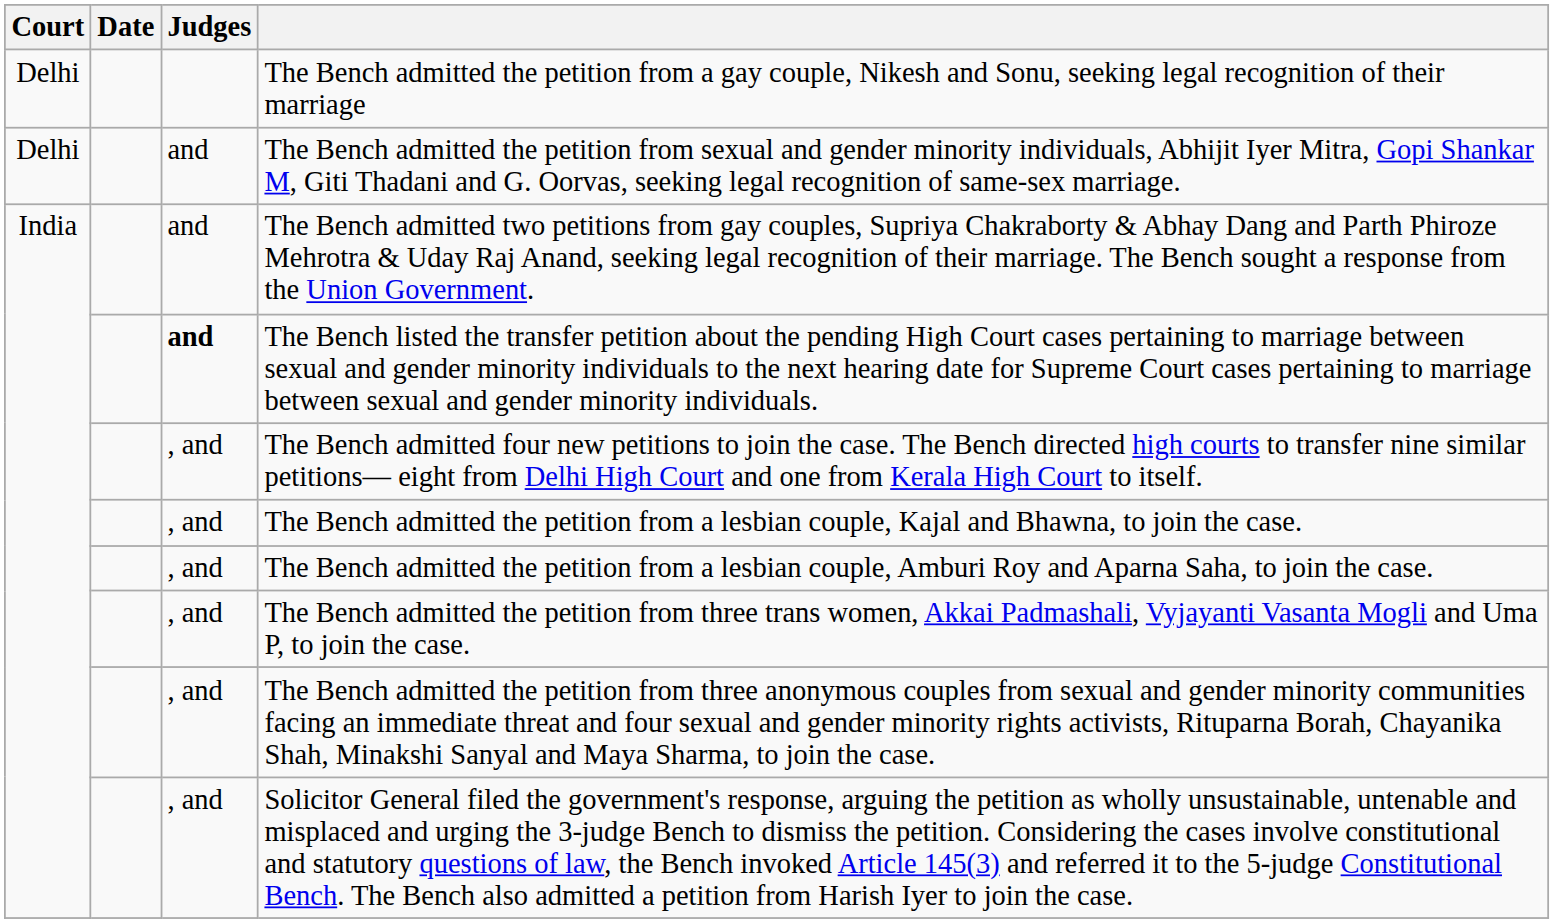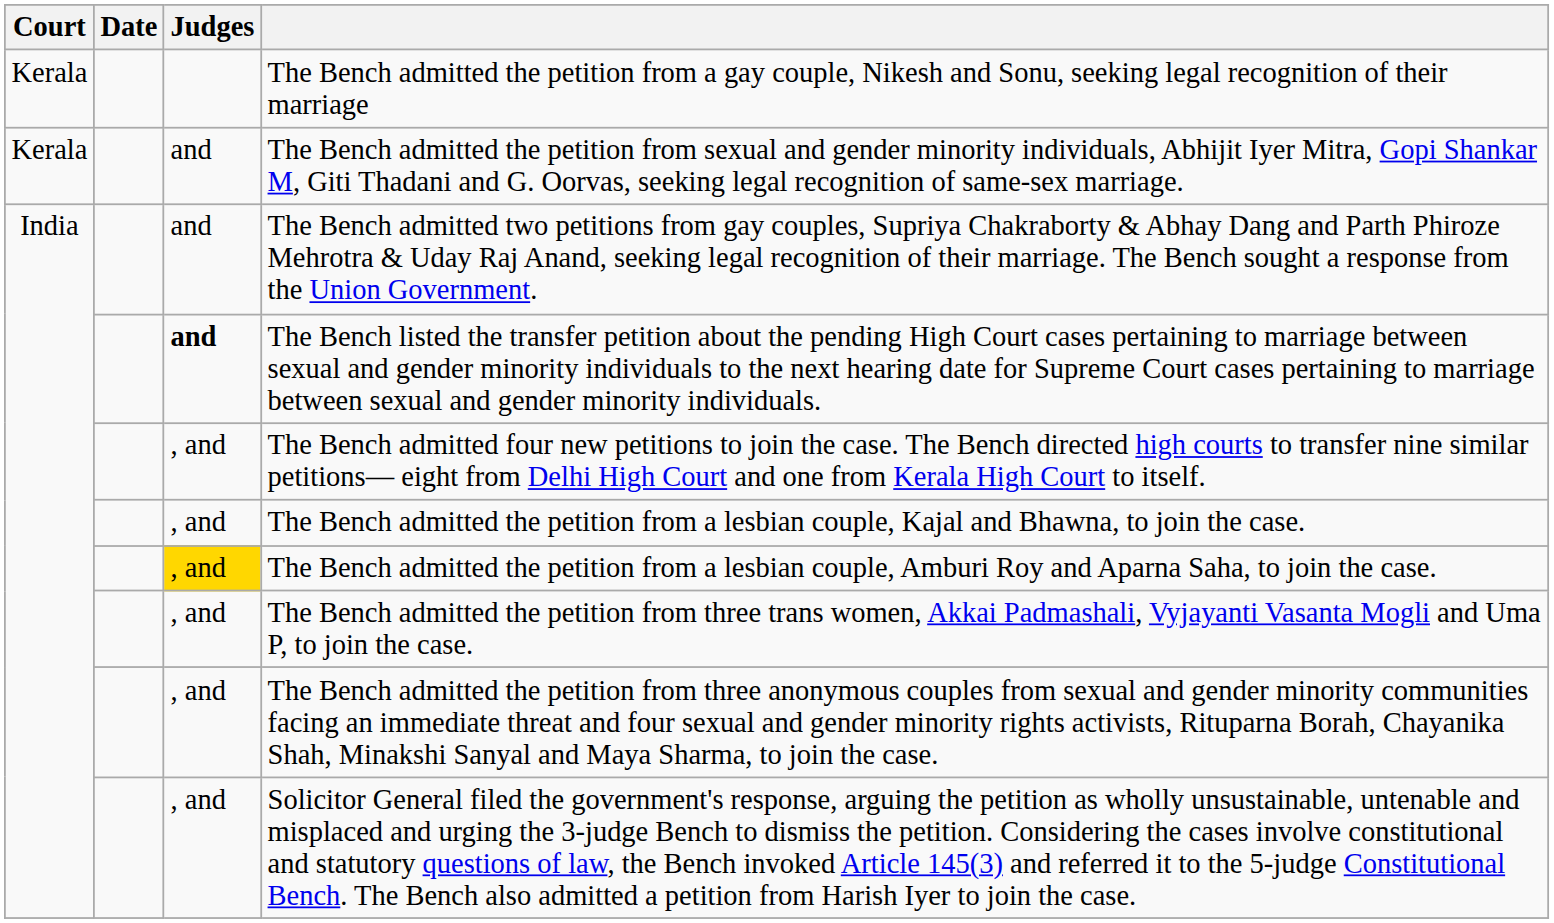row 2 | Court: Delhi -> Kerala
row 3 | Court: Delhi -> Kerala
row 8 | Judges: no background -> gold background
